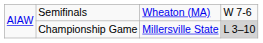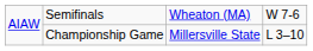AIAW / Championship Game | column 4: lightgrey background -> no background
